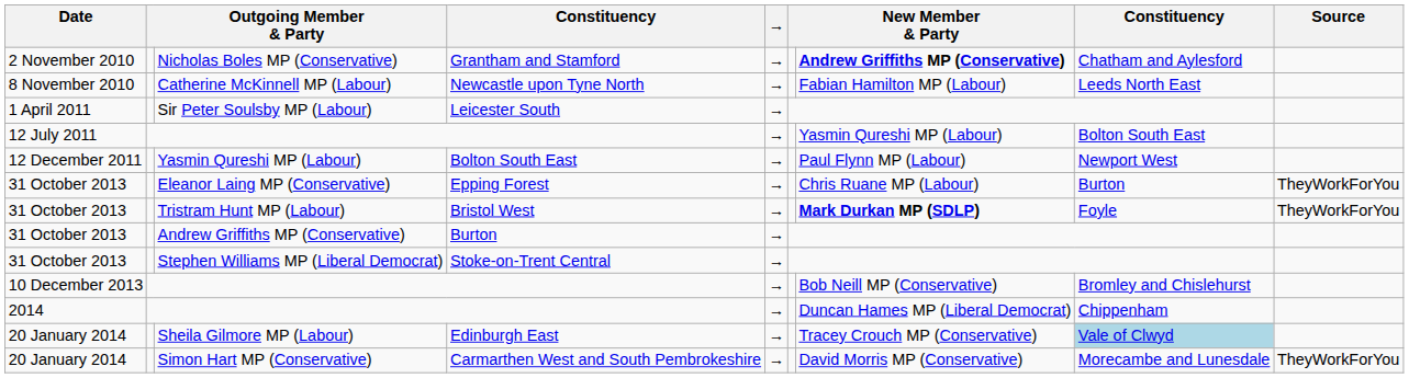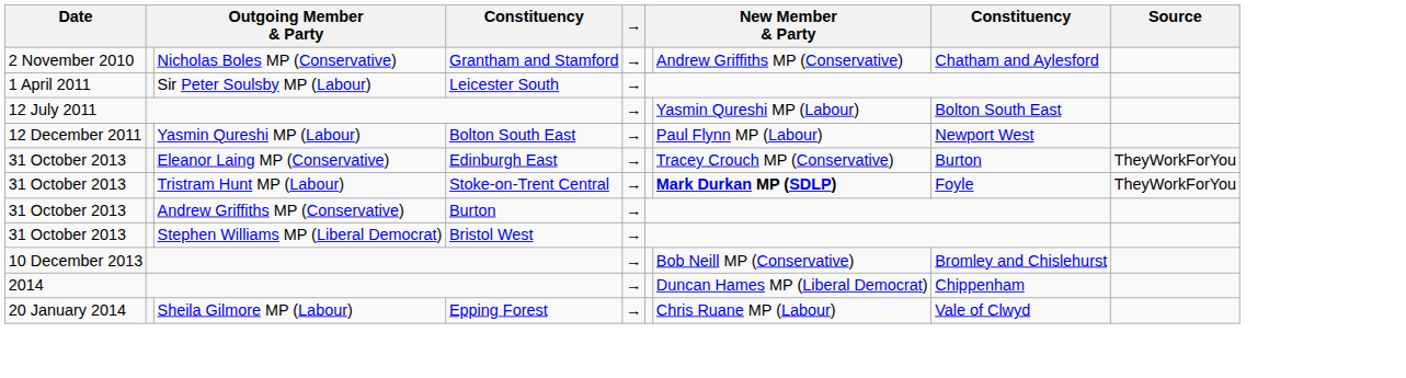Nicholas Boles MP (Conservative) | column 7: bold -> normal
- row: 8 November 2010 | Catherine McKinnell MP (Labour) | Newcastle upon Tyne North | → | Fabian Hamilton MP (Labour) | Leeds North East
Eleanor Laing MP (Conservative) | column 4: Epping Forest -> Edinburgh East
Eleanor Laing MP (Conservative) | column 7: Chris Ruane MP (Labour) -> Tracey Crouch MP (Conservative)
Tristram Hunt MP (Labour) | column 4: Bristol West -> Stoke-on-Trent Central
Stephen Williams MP (Liberal Democrat) | column 4: Stoke-on-Trent Central -> Bristol West
Sheila Gilmore MP (Labour) | column 4: Edinburgh East -> Epping Forest
Sheila Gilmore MP (Labour) | column 7: Tracey Crouch MP (Conservative) -> Chris Ruane MP (Labour)
Sheila Gilmore MP (Labour) | column 8: lightblue background -> no background
- row: 20 January 2014 | Simon Hart MP (Conservative) | Carmarthen West and South Pembrokeshire | → | David Morris MP (Conservative) | Morecambe and Lunesdale | TheyWorkForYou
